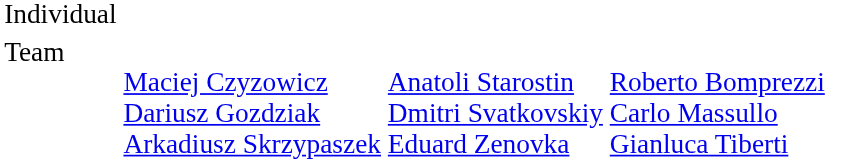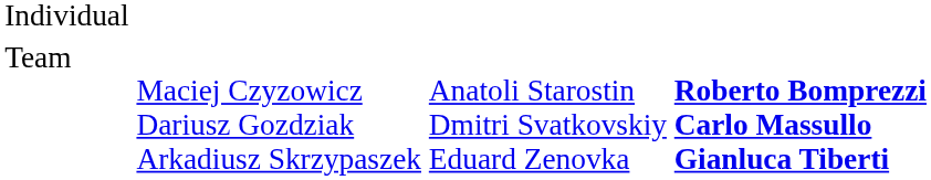Team | column 4: normal -> bold
